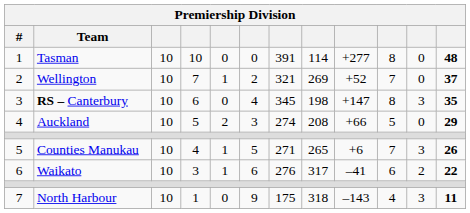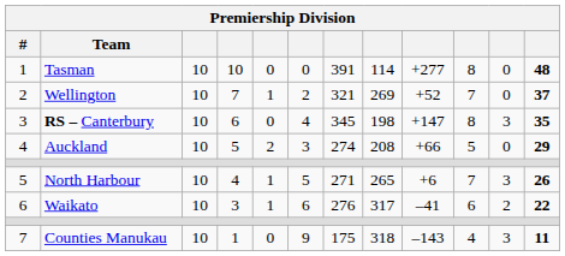row 8 | Team: Counties Manukau -> North Harbour
row 11 | Team: North Harbour -> Counties Manukau
